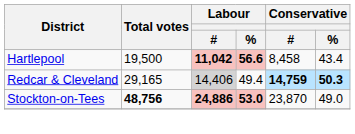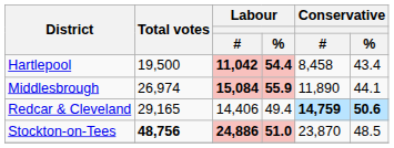Hartlepool | Labour / %: 56.6 -> 54.4
+ row: Middlesbrough | 26,974 | 15,084 | 55.9 | 11,890 | 44.1
Redcar & Cleveland | Labour / #: lightgrey background -> no background
Redcar & Cleveland | Conservative / %: 50.3 -> 50.6
Stockton-on-Tees | Labour / %: 53.0 -> 51.0
Stockton-on-Tees | Conservative / %: 49.0 -> 48.5
